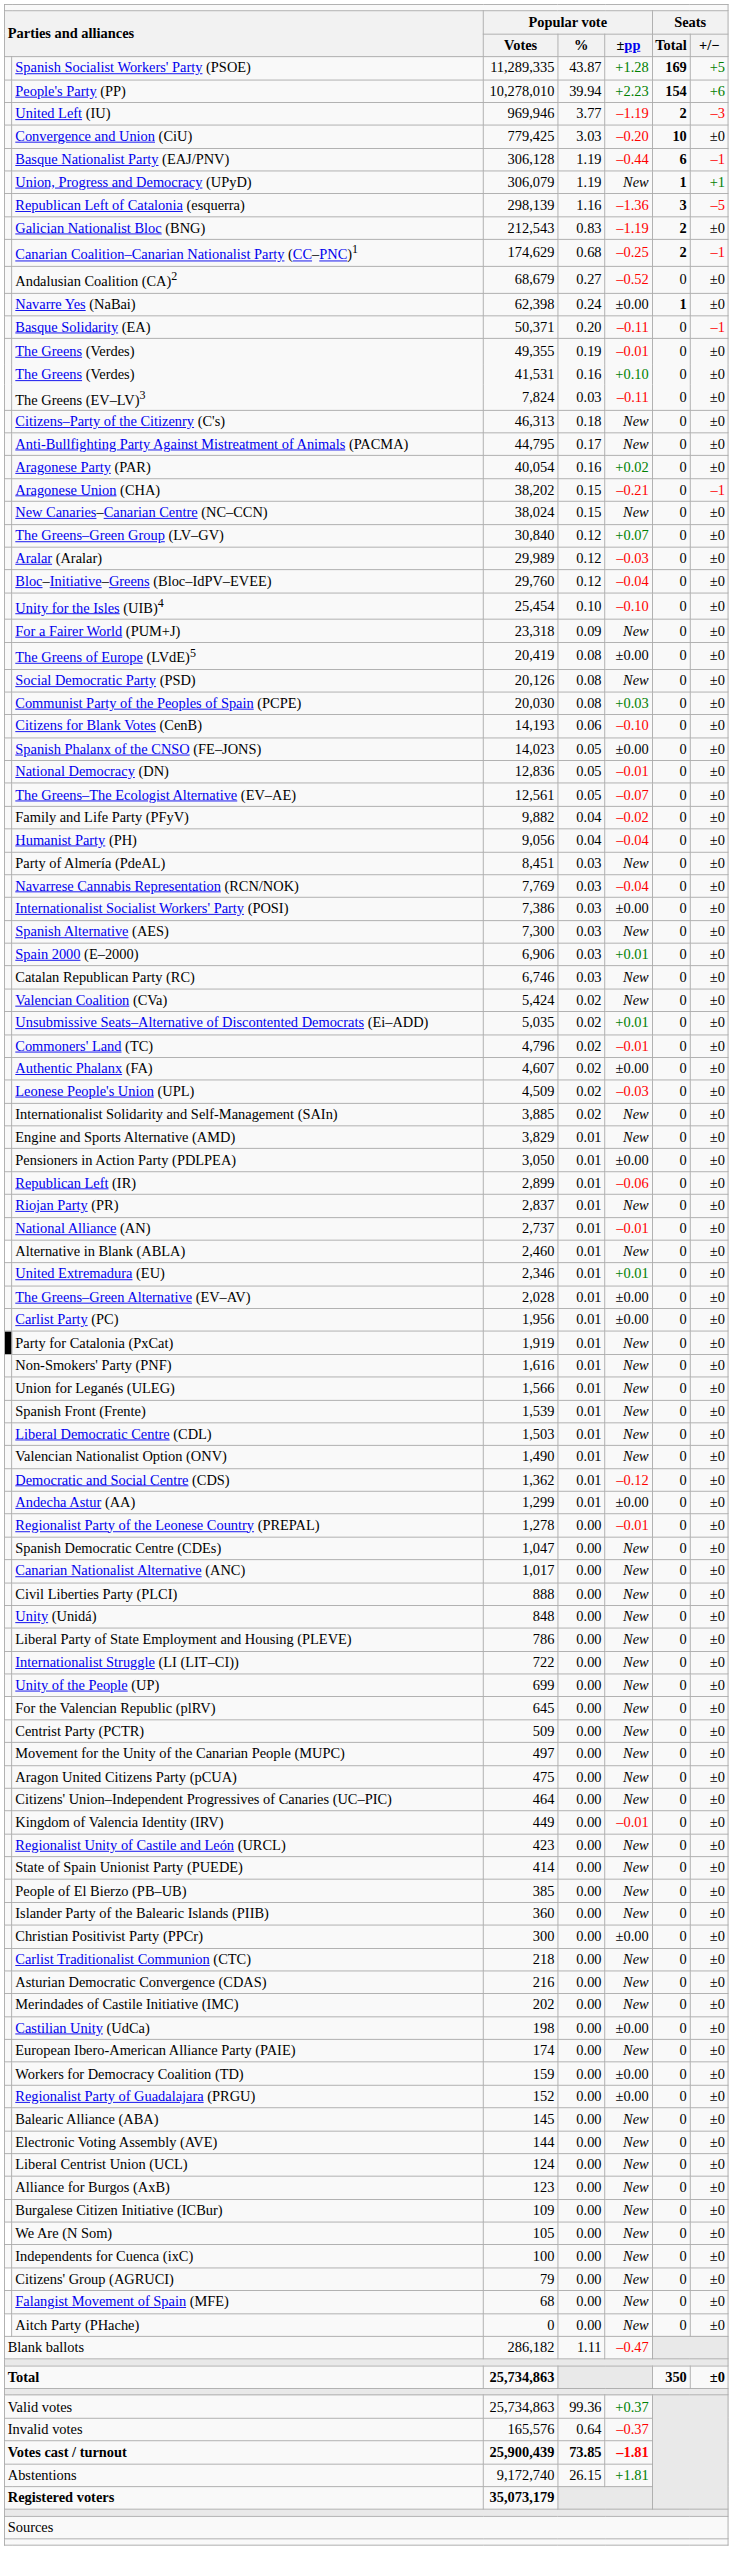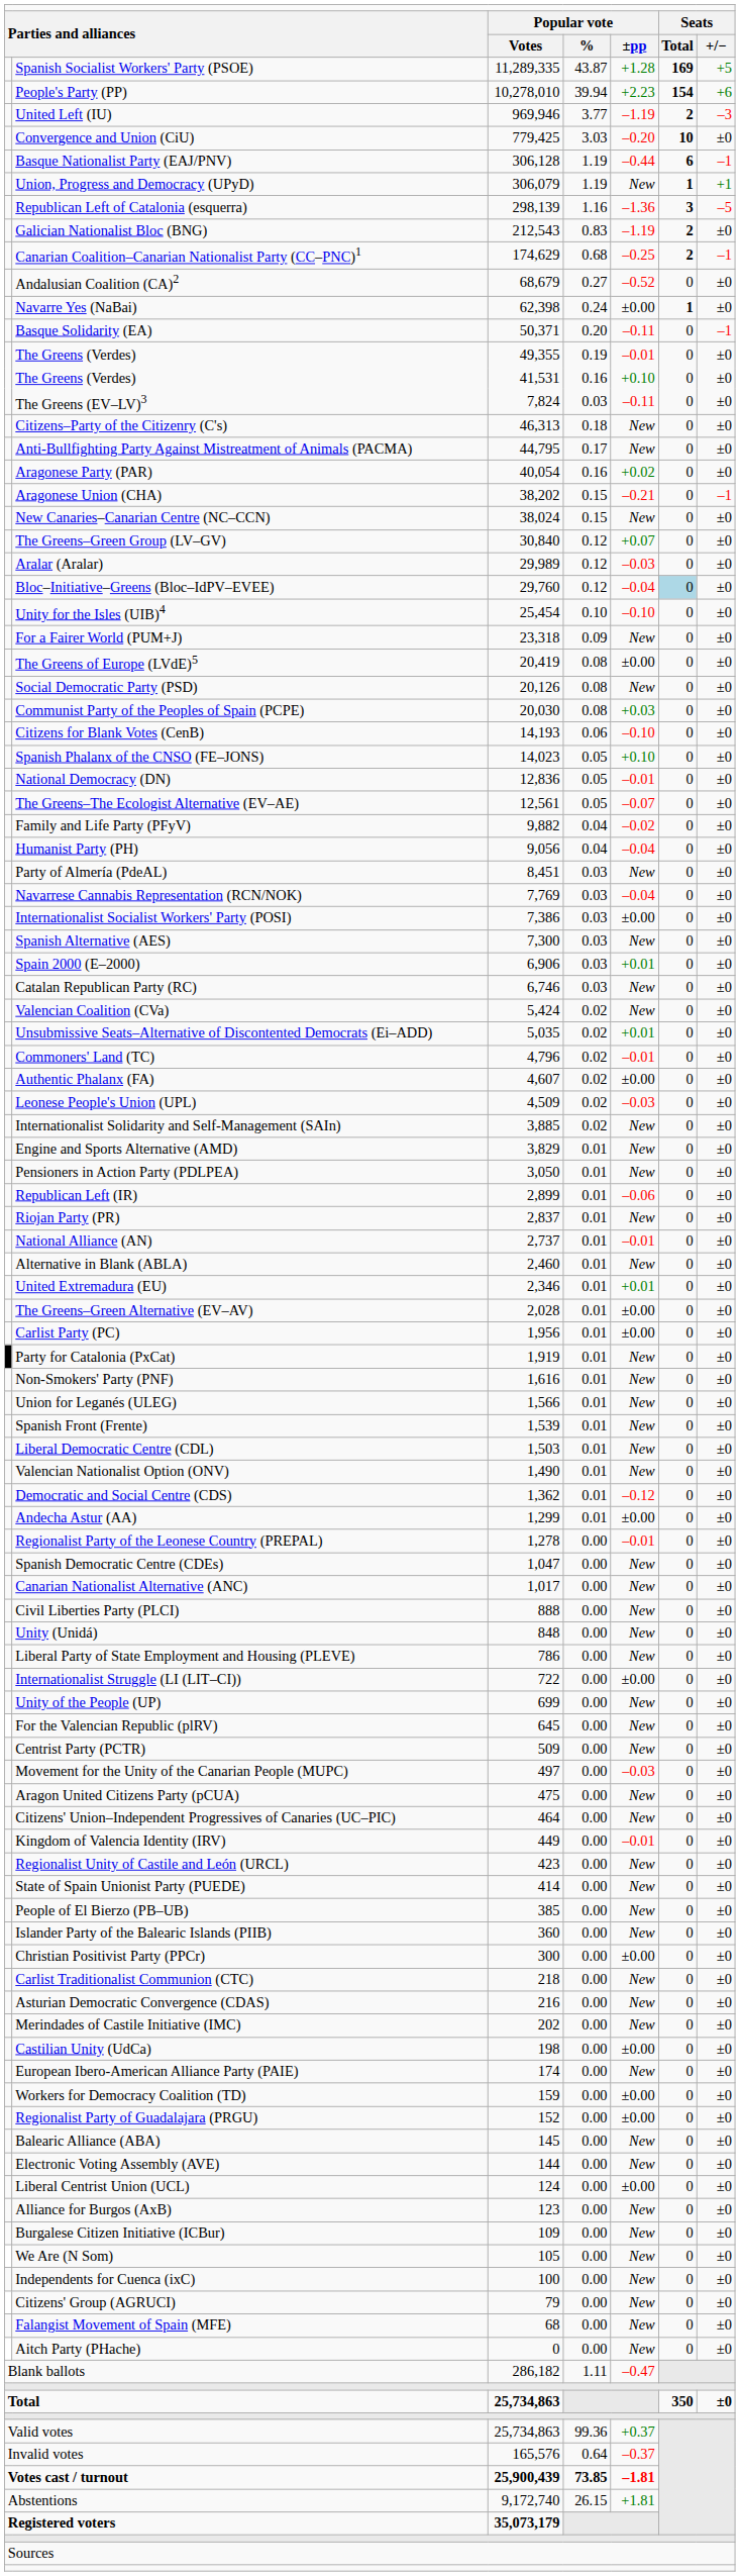Bloc–Initiative–Greens (Bloc–IdPV–EVEE) | column 6: no background -> lightblue background
Spanish Phalanx of the CNSO (FE–JONS) | column 5: ±0.00 -> +0.10
Pensioners in Action Party (PDLPEA) | column 5: ±0.00 -> New
Internationalist Struggle (LI (LIT–CI)) | column 5: New -> ±0.00
Movement for the Unity of the Canarian People (MUPC) | column 5: New -> –0.03
Liberal Centrist Union (UCL) | column 5: New -> ±0.00
